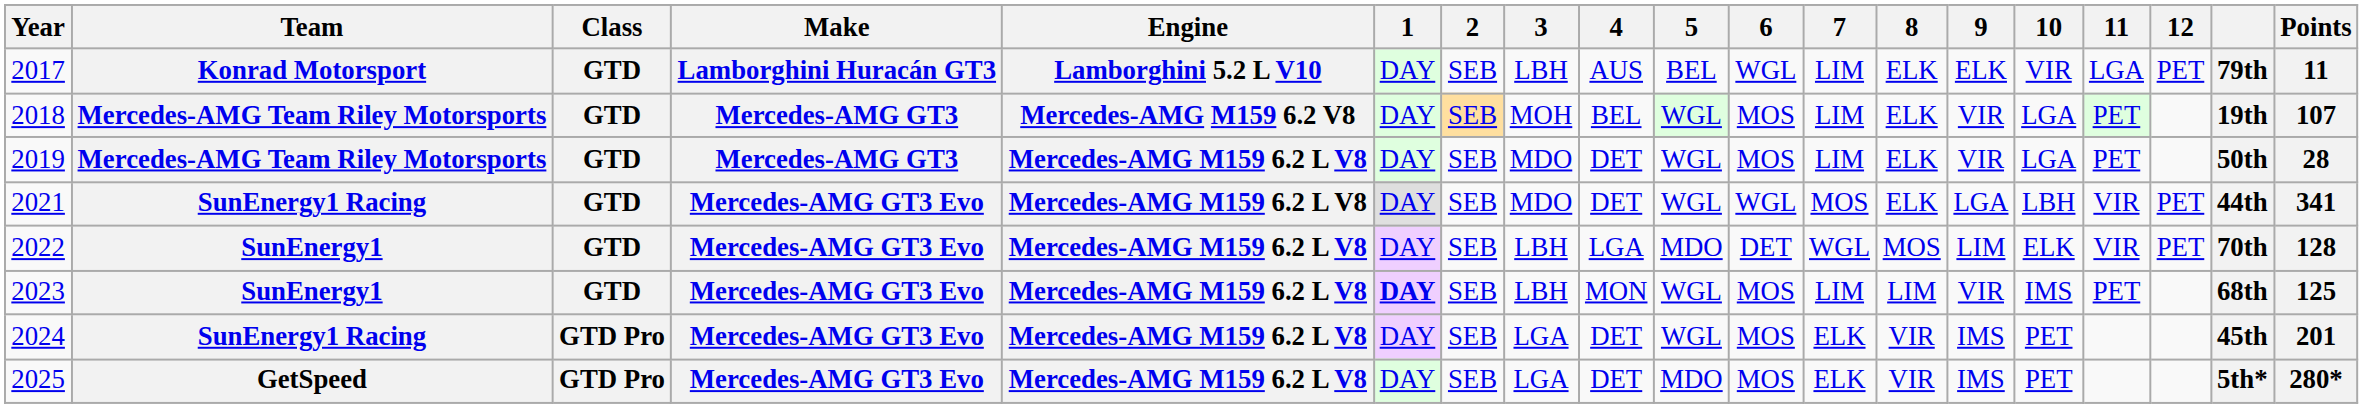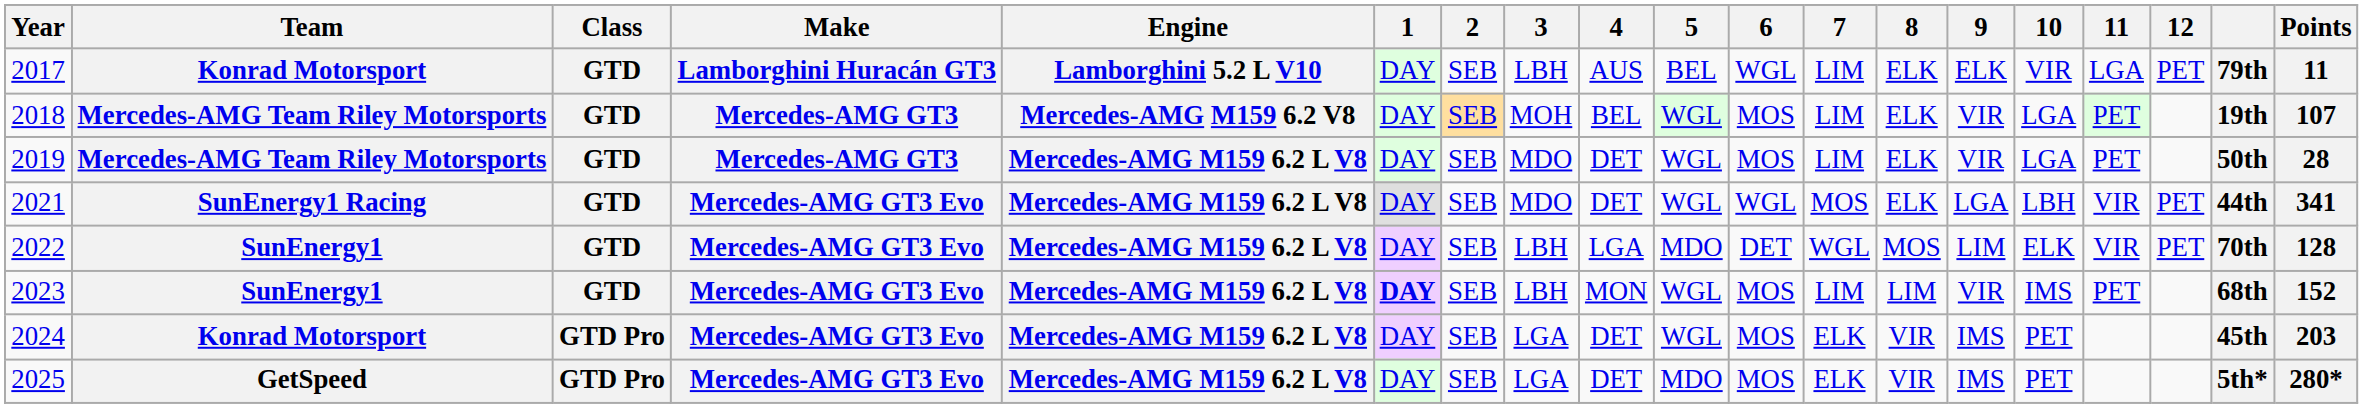2023 | Points: 125 -> 152
2024 | Team: SunEnergy1 Racing -> Konrad Motorsport
2024 | Points: 201 -> 203
